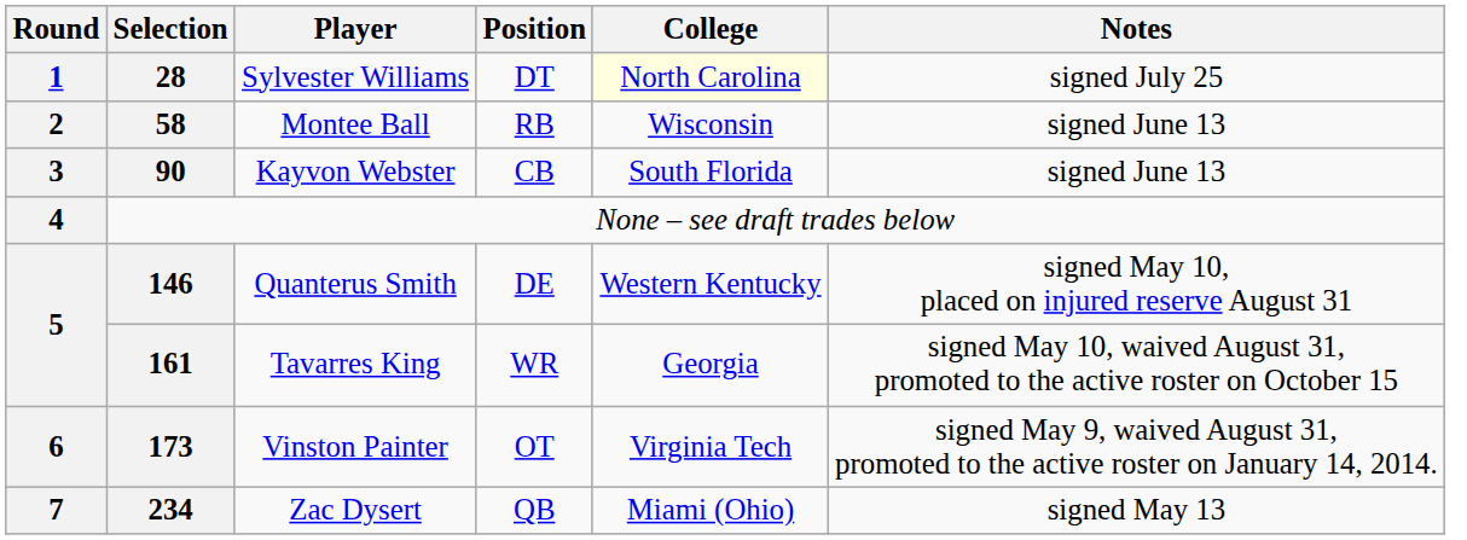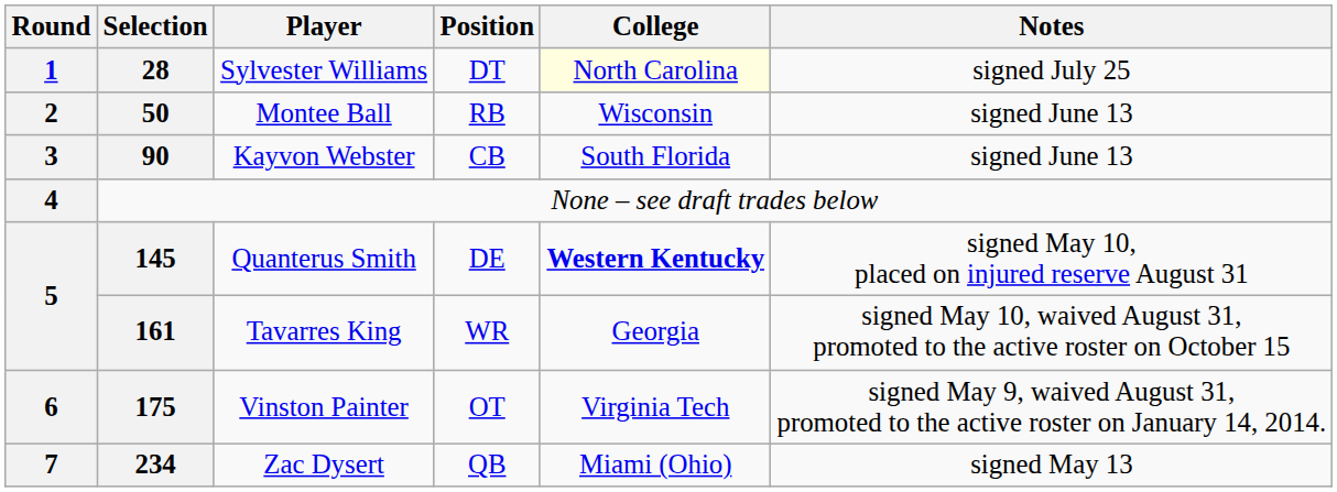Montee Ball | Selection: 58 -> 50
Quanterus Smith | Selection: 146 -> 145
Quanterus Smith | College: normal -> bold
Vinston Painter | Selection: 173 -> 175
